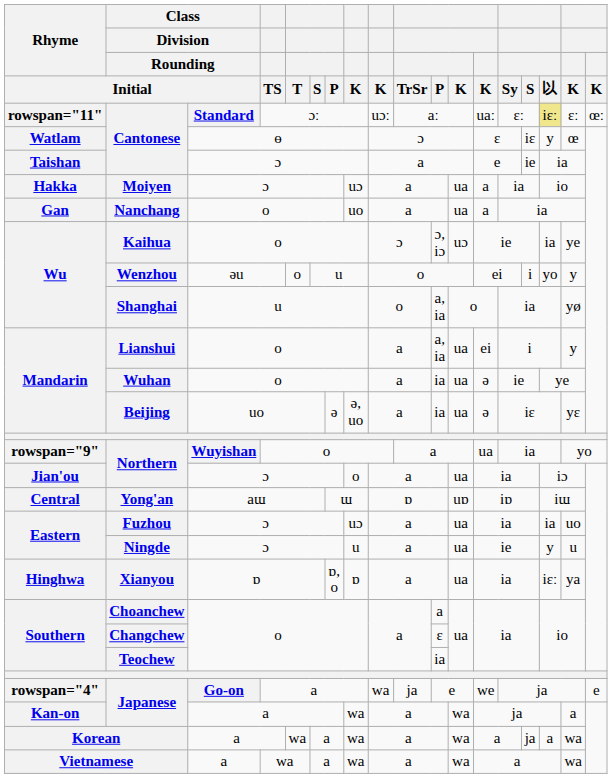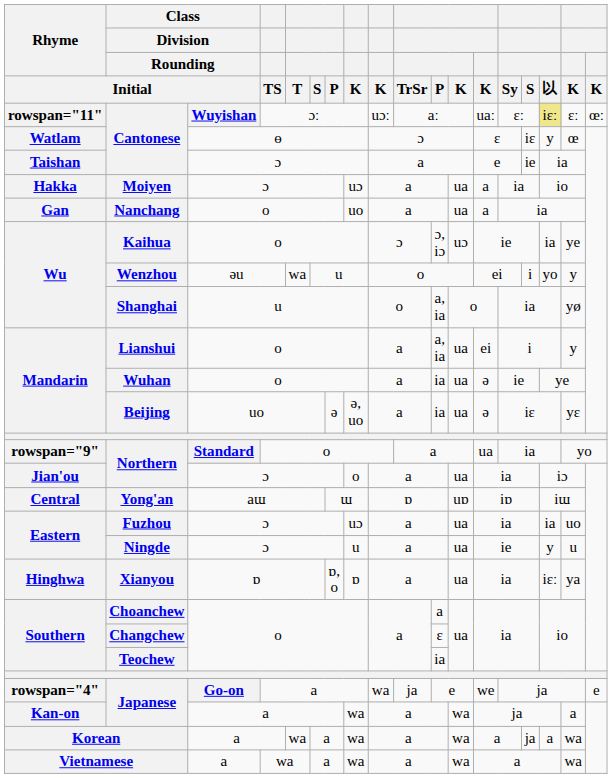rowspan="11" / Cantonese | column 3: Standard -> Wuyishan
Wenzhou | T: o -> wa
rowspan="9" / Northern | column 3: Wuyishan -> Standard
